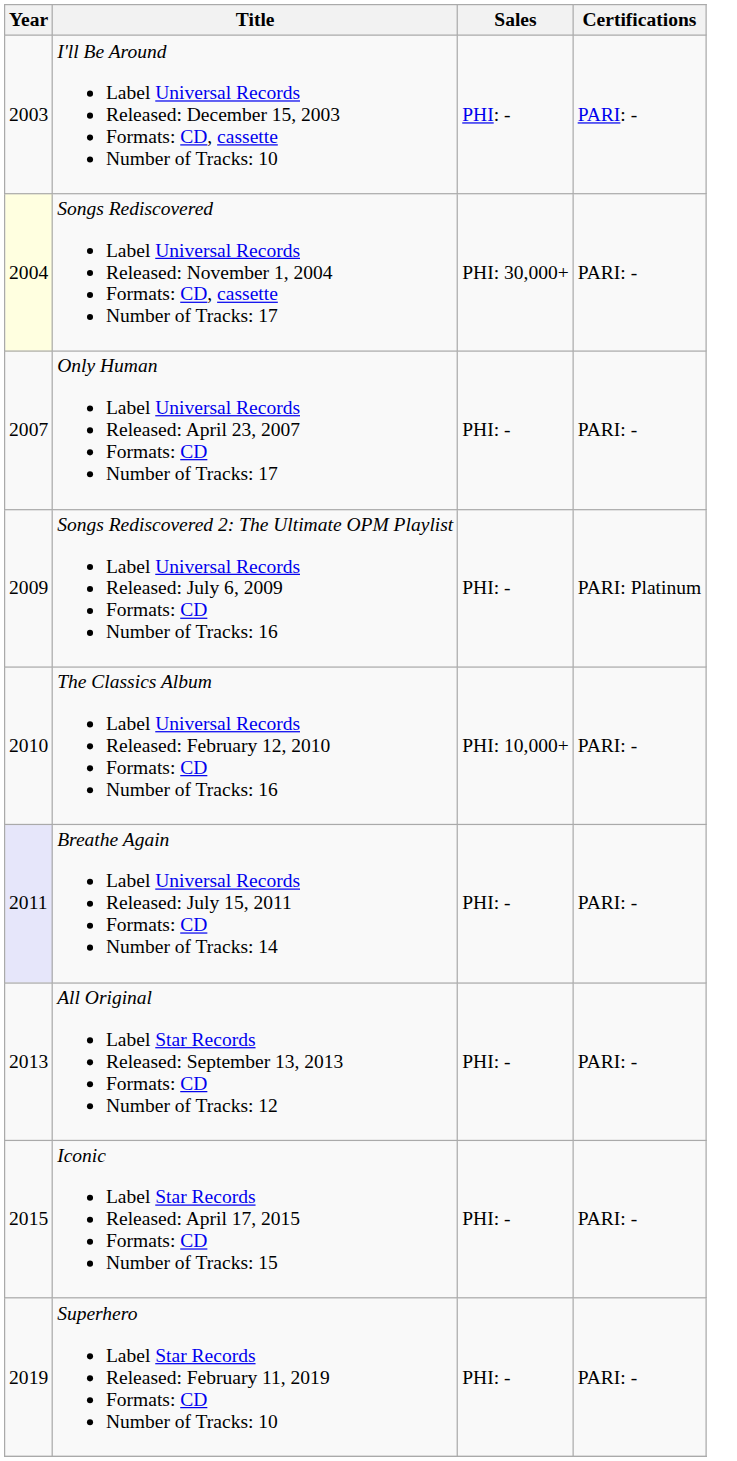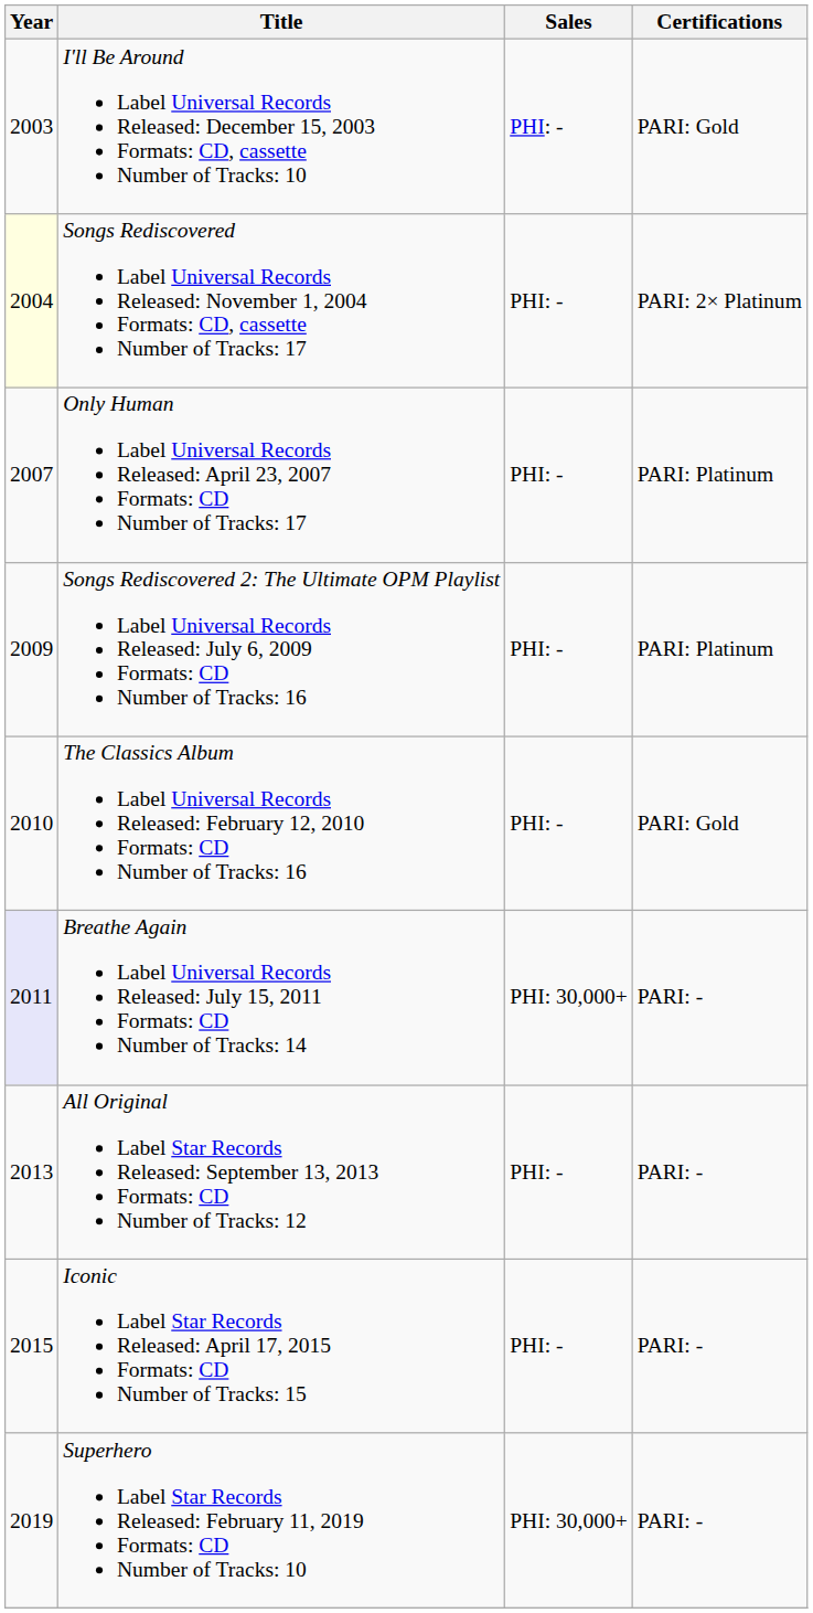row 2 | Certifications: PARI: - -> PARI: Gold
row 3 | Sales: PHI: 30,000+ -> PHI: -
row 3 | Certifications: PARI: - -> PARI: 2× Platinum
row 4 | Certifications: PARI: - -> PARI: Platinum
row 6 | Sales: PHI: 10,000+ -> PHI: -
row 6 | Certifications: PARI: - -> PARI: Gold
row 7 | Sales: PHI: - -> PHI: 30,000+
row 10 | Sales: PHI: - -> PHI: 30,000+
